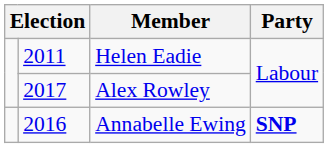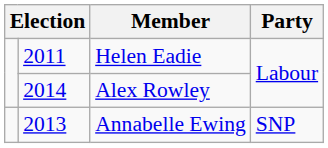Alex Rowley | column 2: 2017 -> 2014
Annabelle Ewing | column 2: 2016 -> 2013
Annabelle Ewing | Party: bold -> normal
